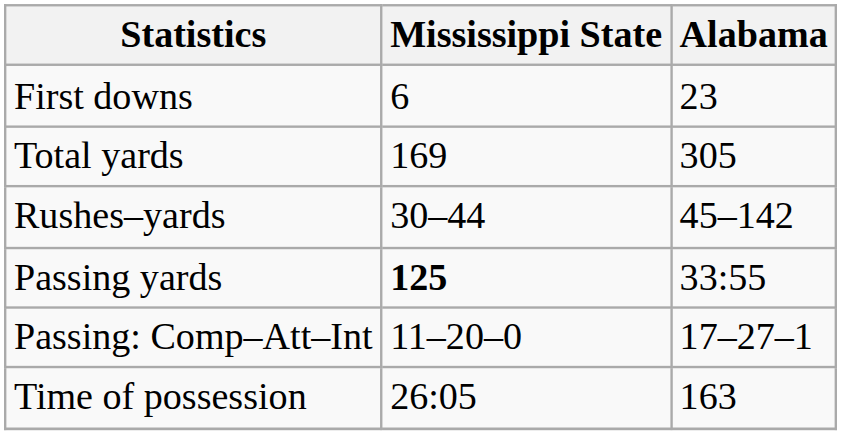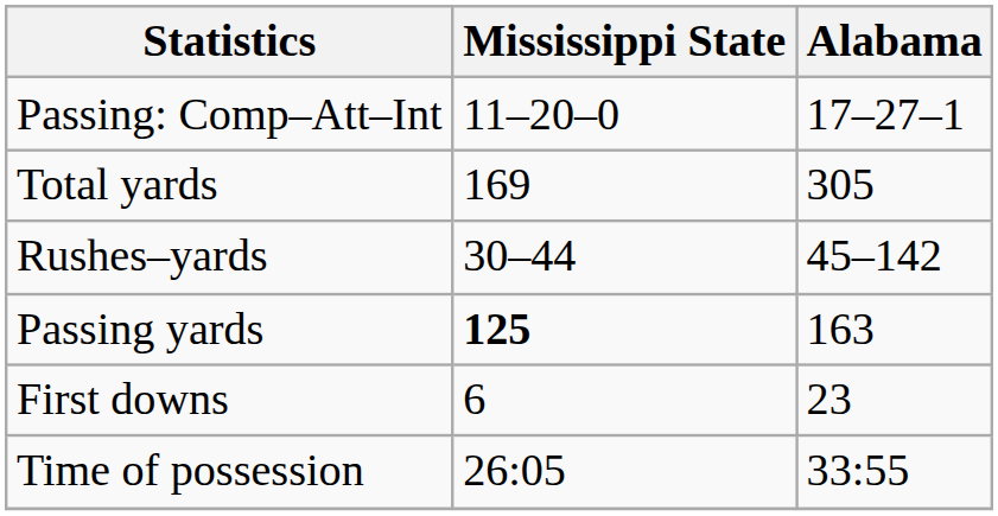rows swapped: First downs <-> Passing: Comp–Att–Int
Passing yards | Alabama: 33:55 -> 163
Time of possession | Alabama: 163 -> 33:55
